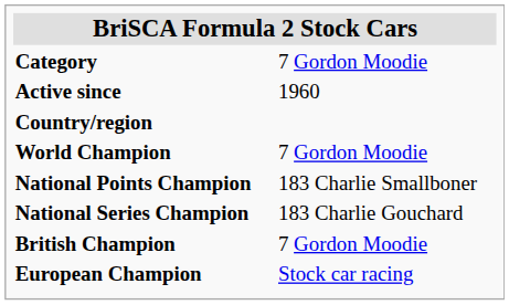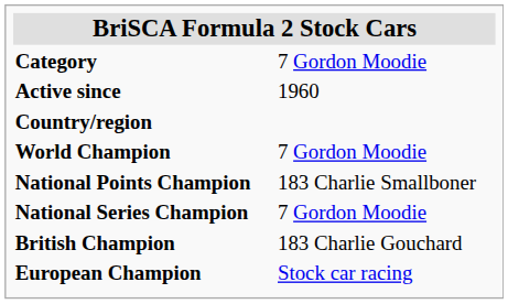National Series Champion | column 2: 183 Charlie Gouchard -> 7 Gordon Moodie
British Champion | column 2: 7 Gordon Moodie -> 183 Charlie Gouchard
